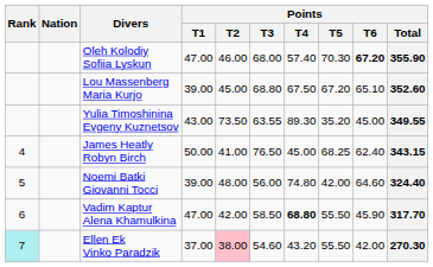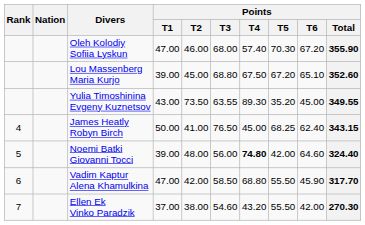Oleh Kolodiy Sofiia Lyskun | Points / T6: bold -> normal
Noemi Batki Giovanni Tocci | Points / T4: normal -> bold
Vadim Kaptur Alena Khamulkina | Points / T4: bold -> normal
Ellen Ek Vinko Paradzik | Rank: paleturquoise background -> no background
Ellen Ek Vinko Paradzik | Points / T2: pink background -> no background
